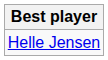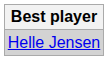row 2 | column 1: no background -> lightgrey background
